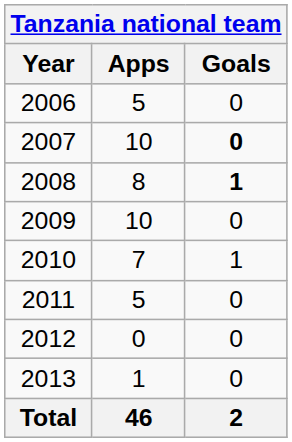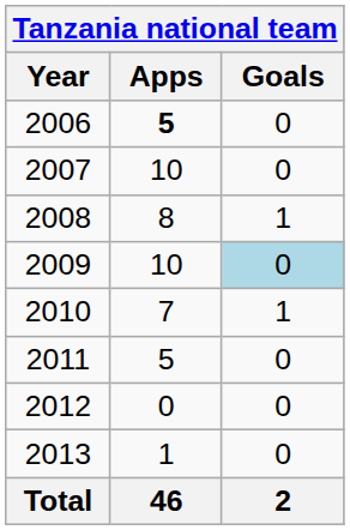2006 | Apps: normal -> bold
2007 | Goals: bold -> normal
2008 | Goals: bold -> normal
2009 | Goals: no background -> lightblue background
